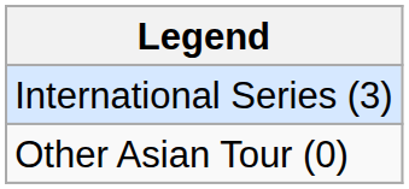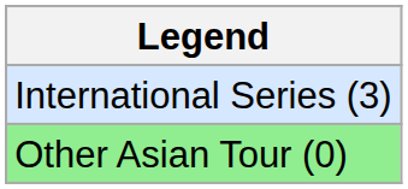row 3 | column 1: no background -> lightgreen background
